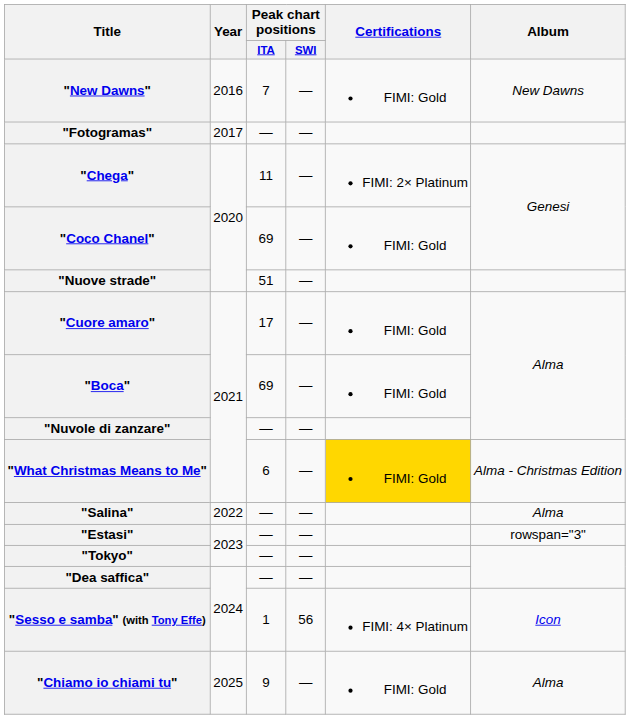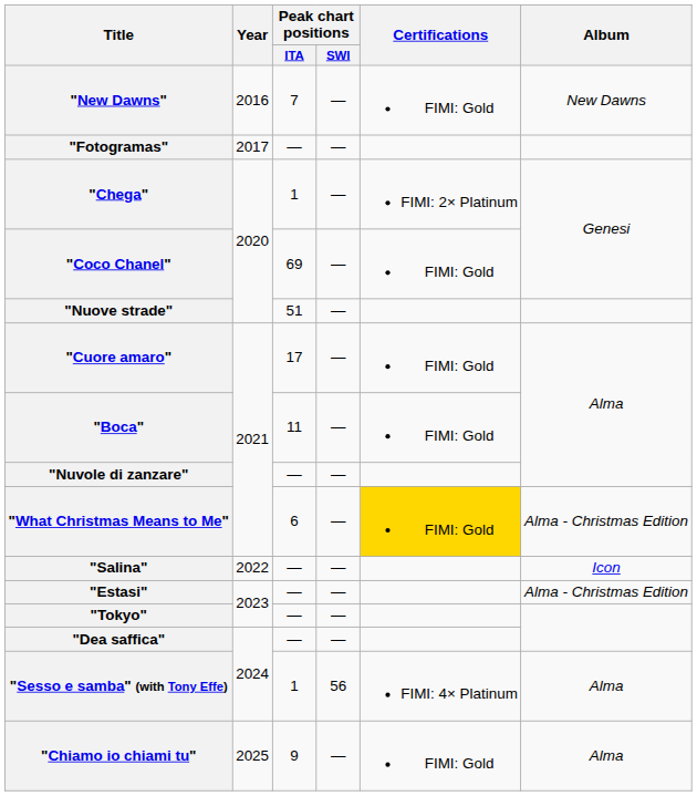"Chega" | Peak chart positions / ITA: 11 -> 1
"Boca" | Peak chart positions / ITA: 69 -> 11
"Salina" | Album: Alma -> Icon
"Estasi" | Album: rowspan="3" -> Alma - Christmas Edition
"Sesso e samba" (with Tony Effe) | Album: Icon -> Alma
